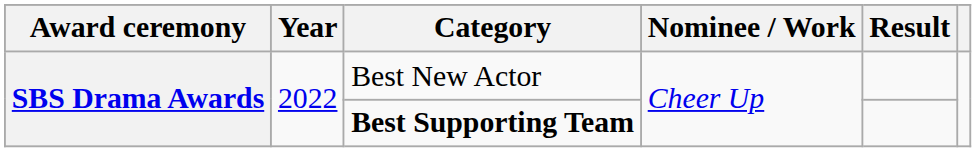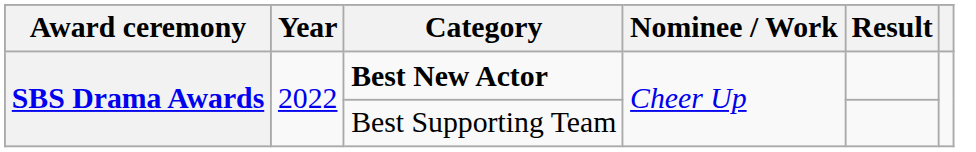Best New Actor | Category: normal -> bold
Best Supporting Team | Category: bold -> normal
